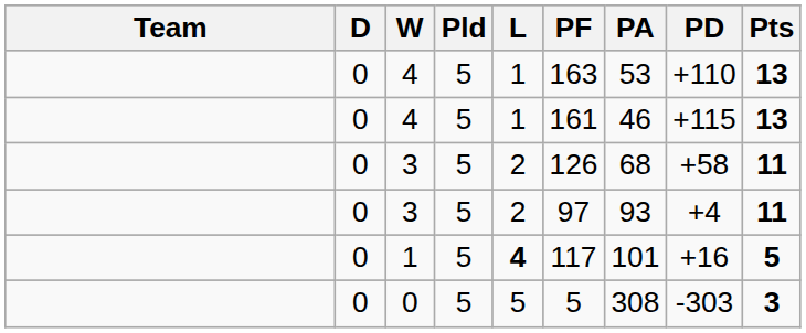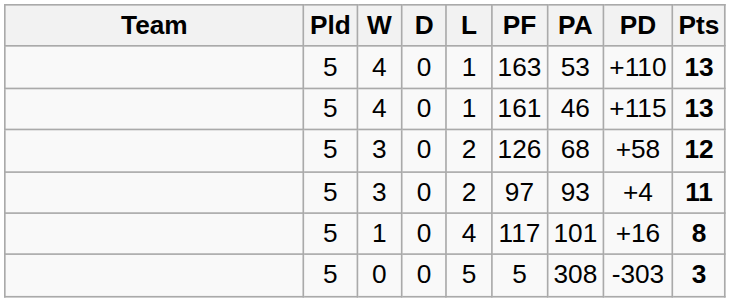columns swapped: Pld <-> D
row 4 | Pts: 11 -> 12
row 6 | L: bold -> normal
row 6 | Pts: 5 -> 8
